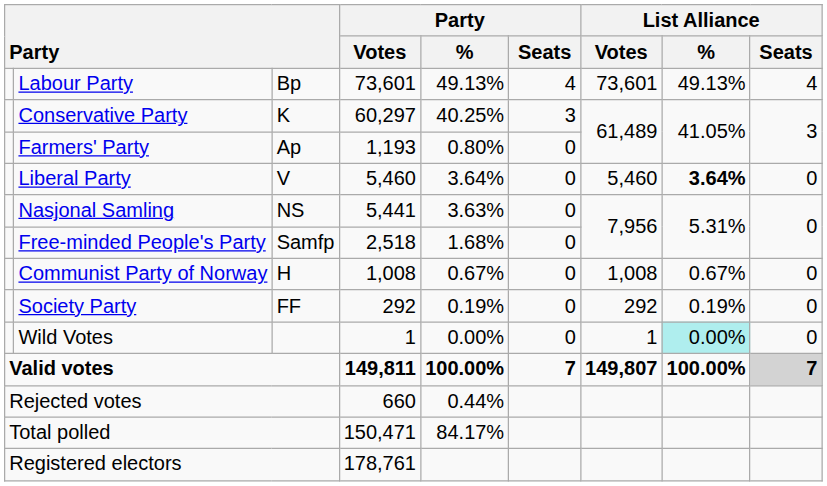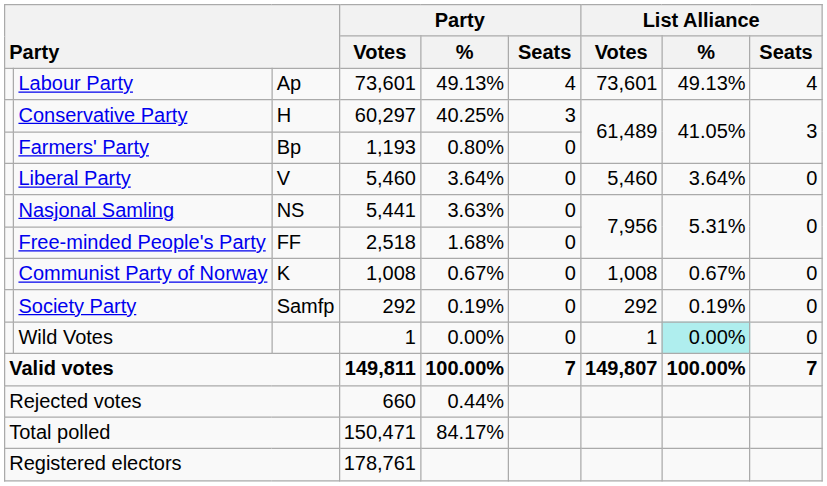Labour Party | column 3: Bp -> Ap
Conservative Party | column 3: K -> H
Farmers' Party | column 3: Ap -> Bp
Liberal Party | List Alliance / %: bold -> normal
Free-minded People's Party | column 3: Samfp -> FF
Communist Party of Norway | column 3: H -> K
Society Party | column 3: FF -> Samfp
Valid votes | List Alliance / Seats: lightgrey background -> no background
